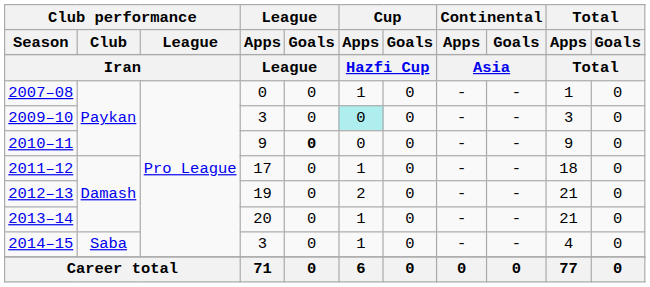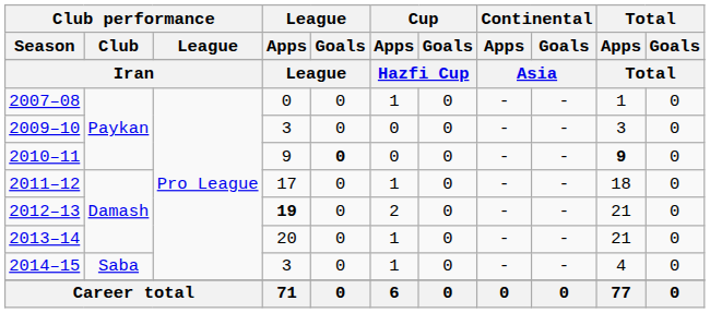2009–10 | Cup / Apps: paleturquoise background -> no background
2010–11 | Total / Apps: normal -> bold
2012–13 | League / Apps: normal -> bold
